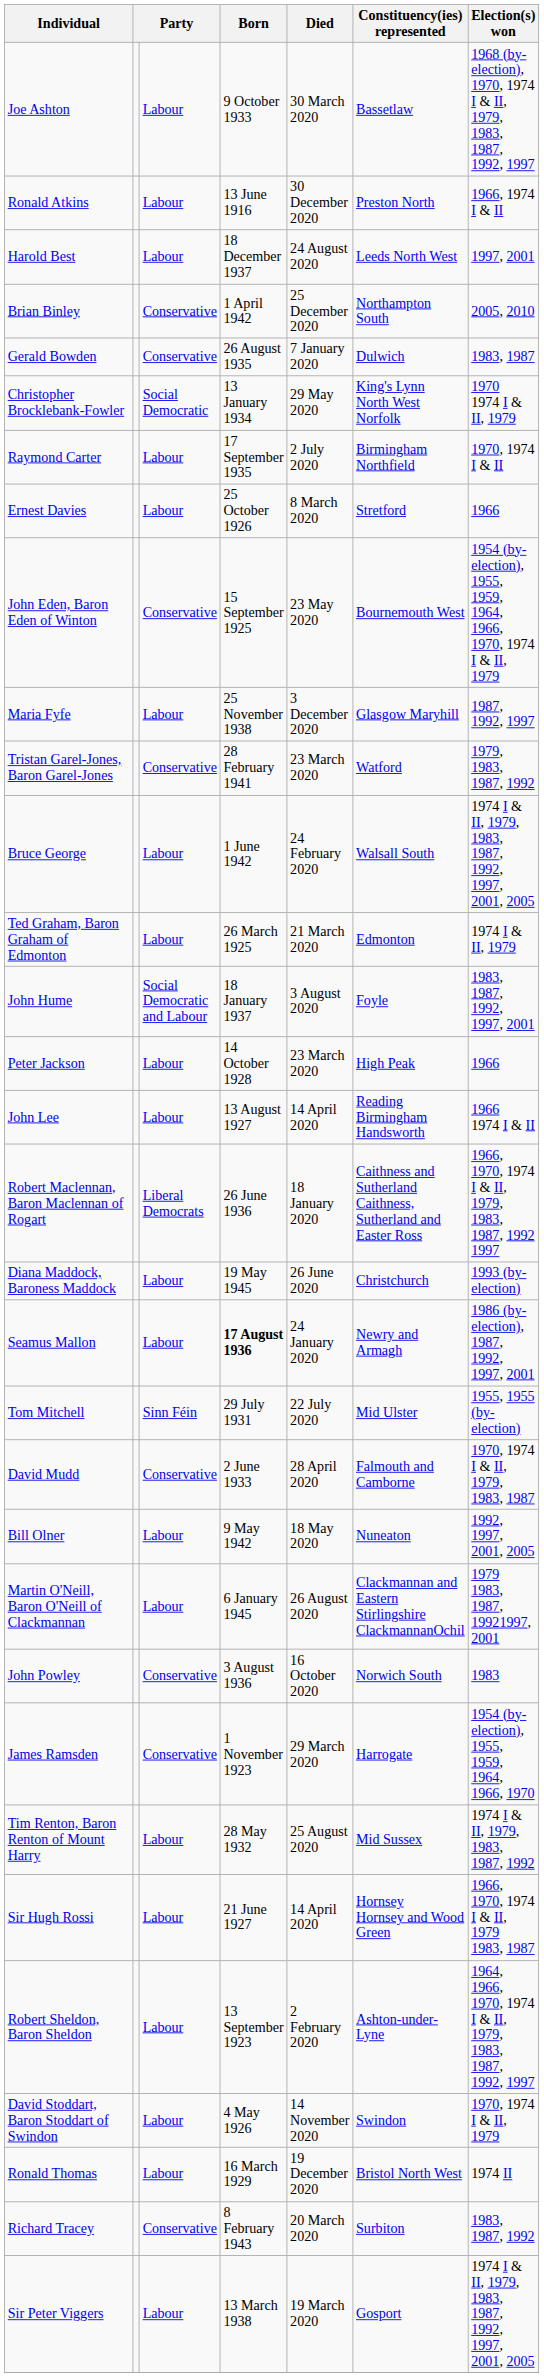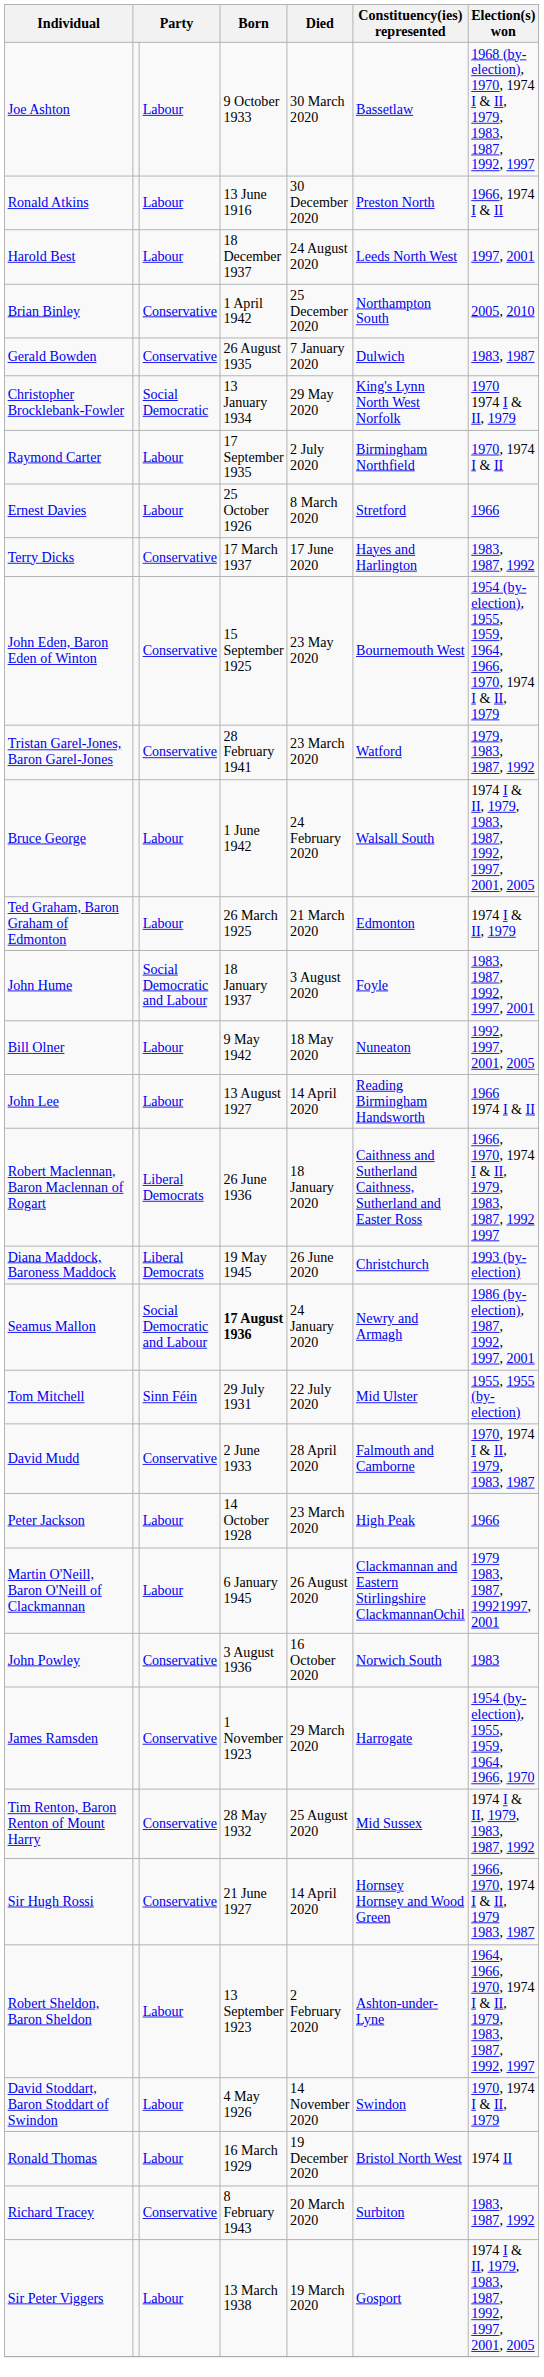+ row: Terry Dicks | Conservative | 17 March 1937 | 17 June 2020 | Hayes and Harlington | 1983, 1987, 1992
- row: Maria Fyfe | Labour | 25 November 1938 | 3 December 2020 | Glasgow Maryhill | 1987, 1992, 1997
rows swapped: Peter Jackson <-> Bill Olner
Diana Maddock, Baroness Maddock | column 3: Labour -> Liberal Democrats
Seamus Mallon | column 3: Labour -> Social Democratic and Labour
Tim Renton, Baron Renton of Mount Harry | column 3: Labour -> Conservative
Sir Hugh Rossi | column 3: Labour -> Conservative
